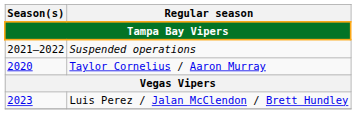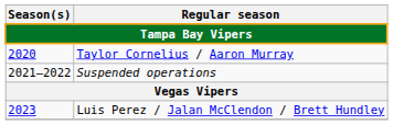rows swapped: Taylor Cornelius / Aaron Murray <-> Suspended operations
